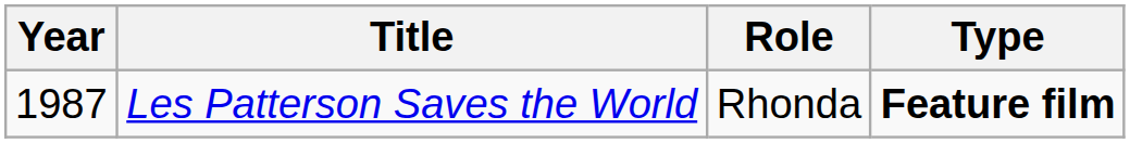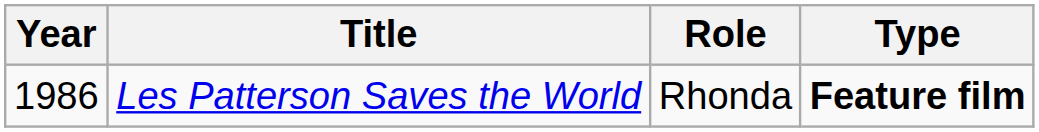Les Patterson Saves the World | Year: 1987 -> 1986
